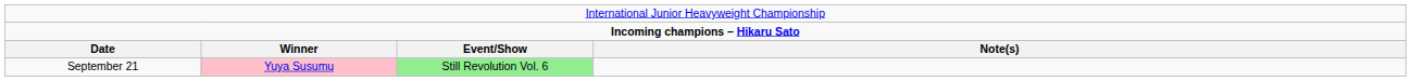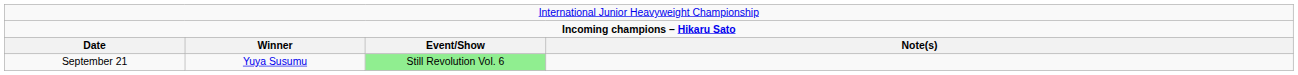September 21 | column 2: pink background -> no background
